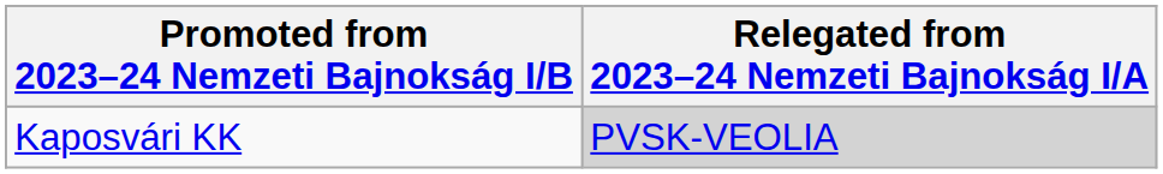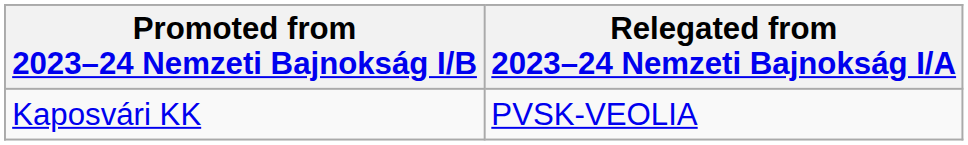Kaposvári KK | Relegated from 2023–24 Nemzeti Bajnokság I/A: lightgrey background -> no background
